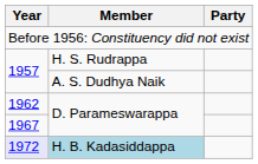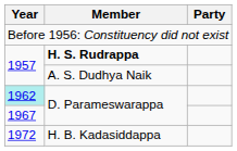1957 / H. S. Rudrappa | Member: normal -> bold
1962 | Year: no background -> paleturquoise background
1972 | Year: lavender background -> no background
1972 | Member: lightblue background -> no background
